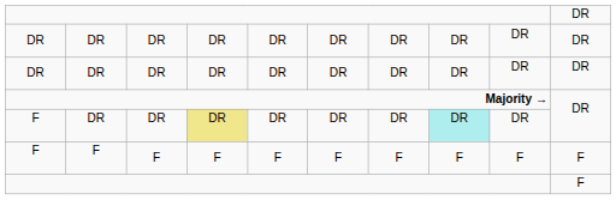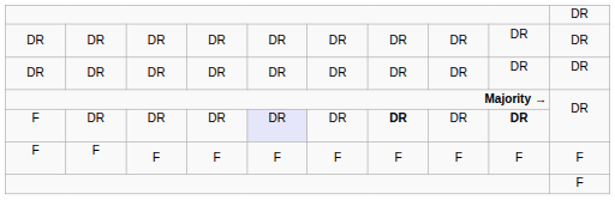F / DR | column 4: khaki background -> no background
F / DR | column 5: no background -> lavender background
F / DR | column 7: normal -> bold
F / DR | column 8: paleturquoise background -> no background
F / DR | column 9: normal -> bold
